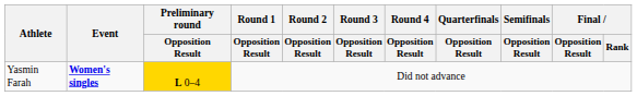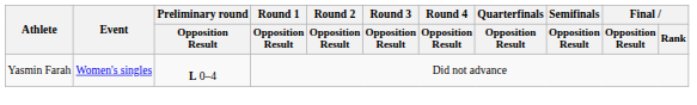Yasmin Farah | Event: bold -> normal
Yasmin Farah | Preliminary round / Opposition Result: gold background -> no background
